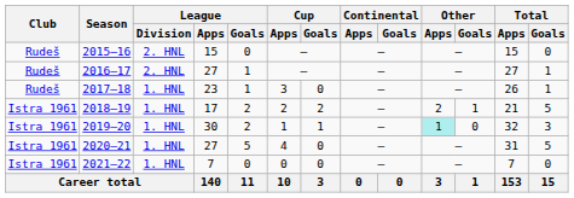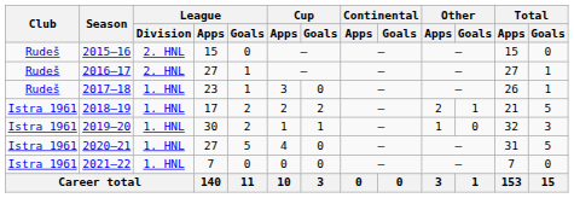2019–20 | Other / Apps: paleturquoise background -> no background
